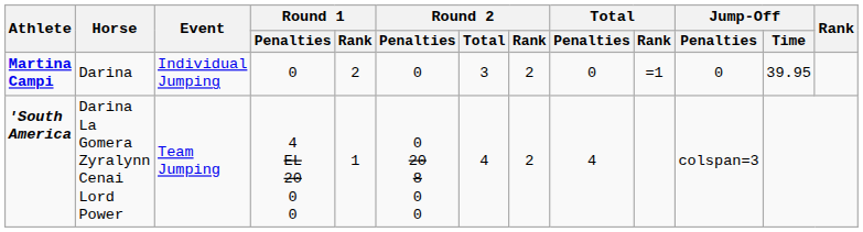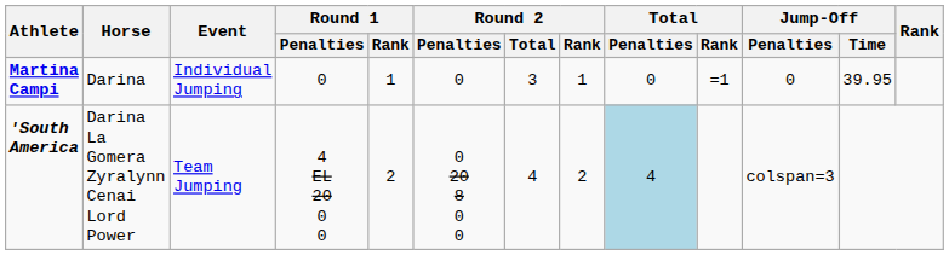Martina Campi | Round 1 / Rank: 2 -> 1
Martina Campi | Round 2 / Rank: 2 -> 1
'South America | Round 1 / Rank: 1 -> 2
'South America | Total / Penalties: no background -> lightblue background
